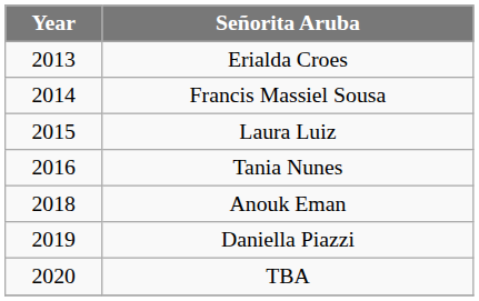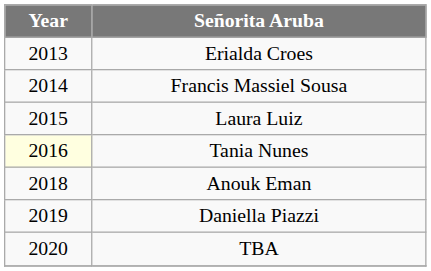Tania Nunes | Year: no background -> lightyellow background
